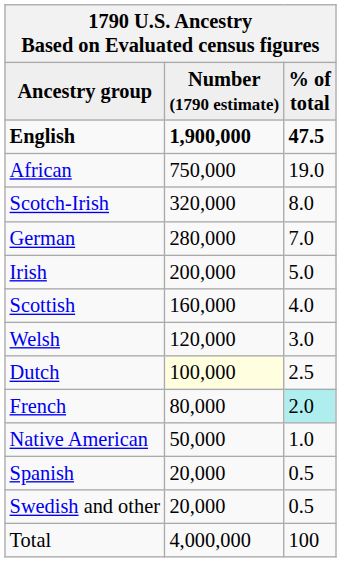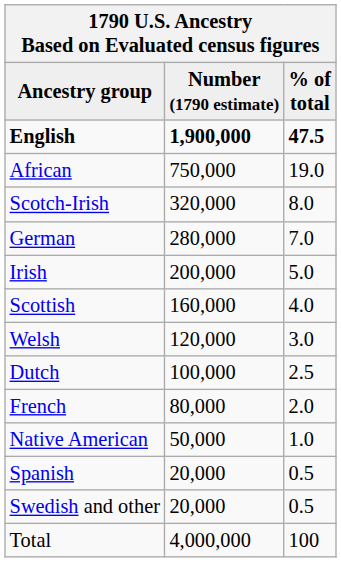Dutch | Number (1790 estimate): lightyellow background -> no background
French | % of total: paleturquoise background -> no background
